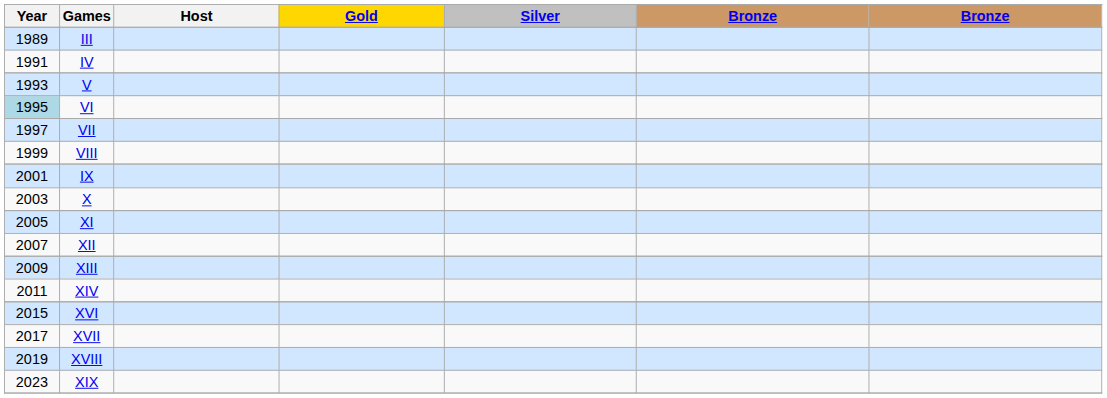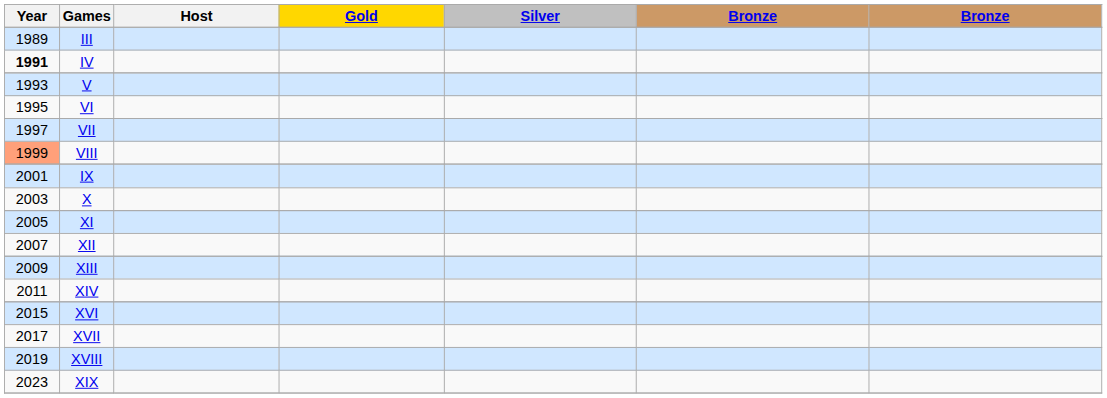IV | Year: normal -> bold
VI | Year: lightblue background -> no background
VIII | Year: no background -> lightsalmon background
